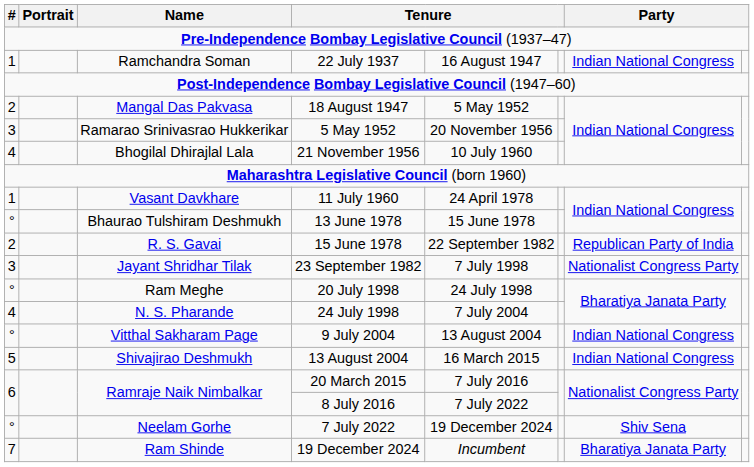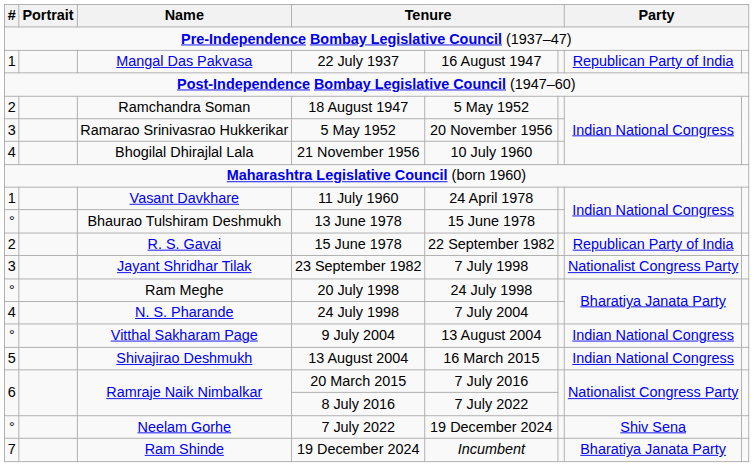22 July 1937 | Name: Ramchandra Soman -> Mangal Das Pakvasa
22 July 1937 | column 7: Indian National Congress -> Republican Party of India
18 August 1947 | Name: Mangal Das Pakvasa -> Ramchandra Soman
